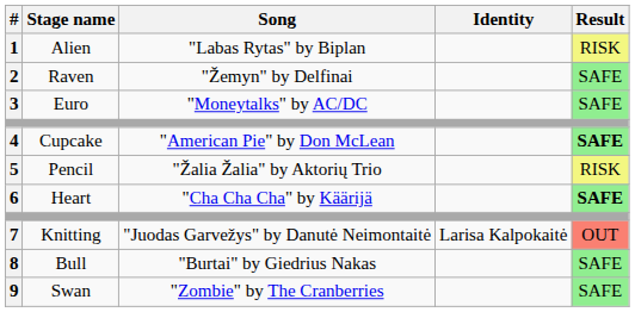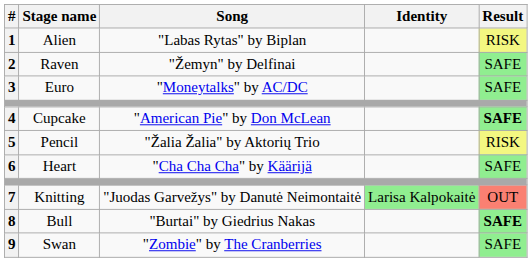Heart | Result: bold -> normal
Knitting | Identity: no background -> lightgreen background
Bull | Result: normal -> bold
